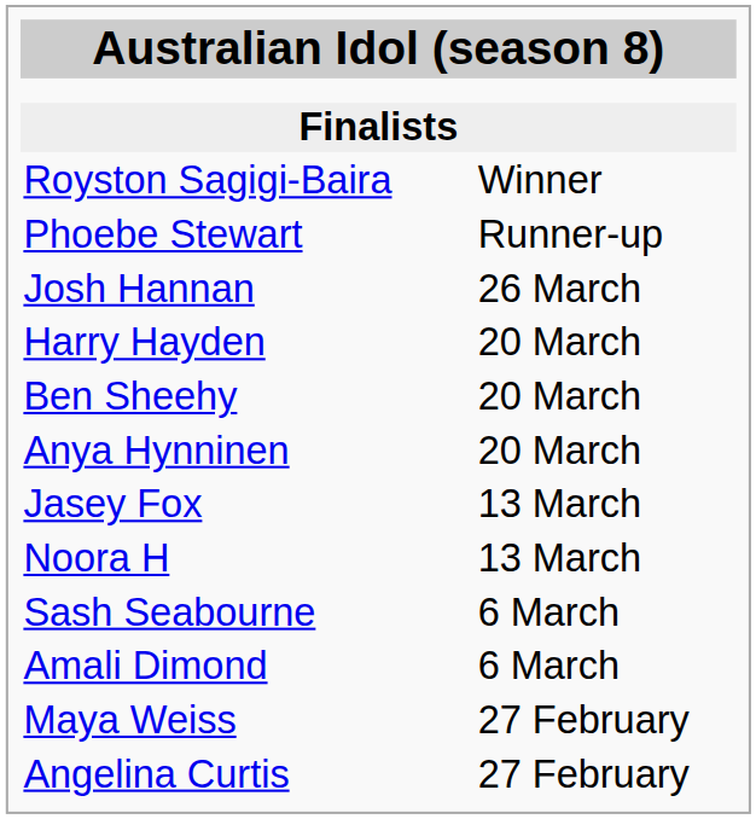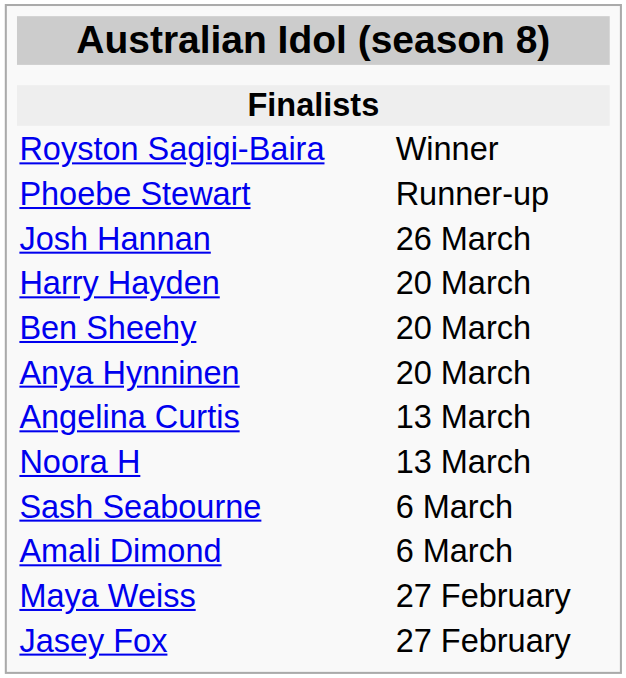row 9 | column 1: Jasey Fox -> Angelina Curtis
row 14 | column 1: Angelina Curtis -> Jasey Fox
